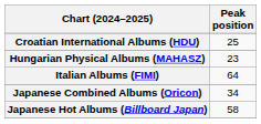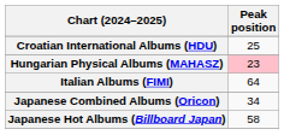Hungarian Physical Albums (MAHASZ) | Peak position: no background -> pink background
